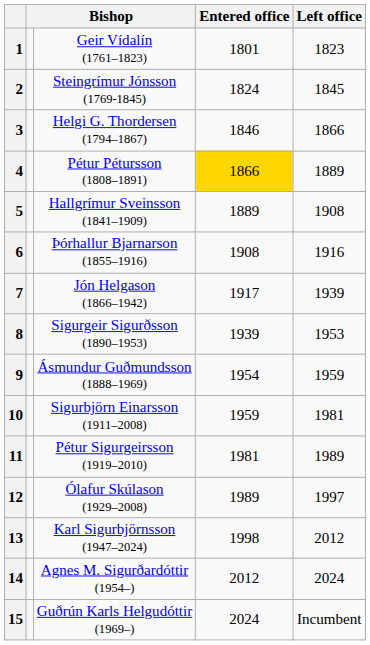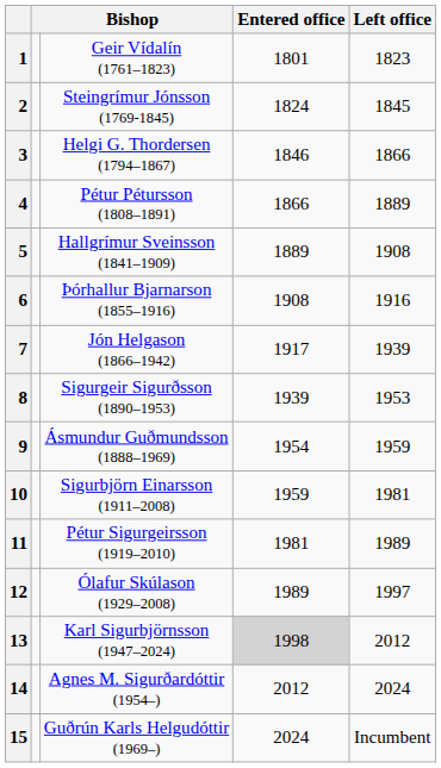4 | Entered office: gold background -> no background
13 | Entered office: no background -> lightgrey background
